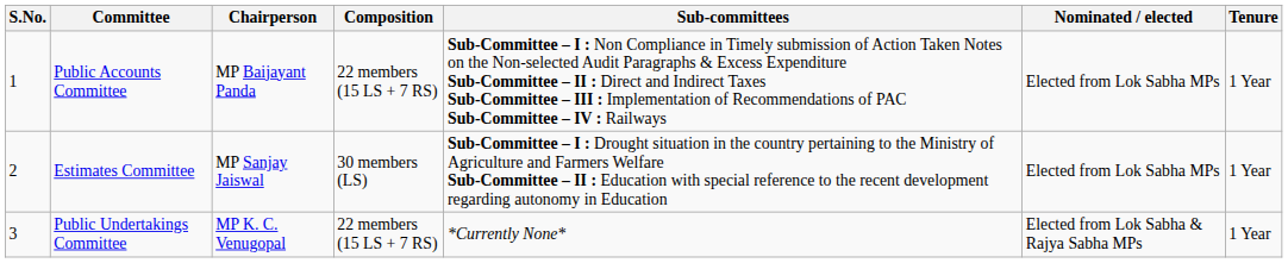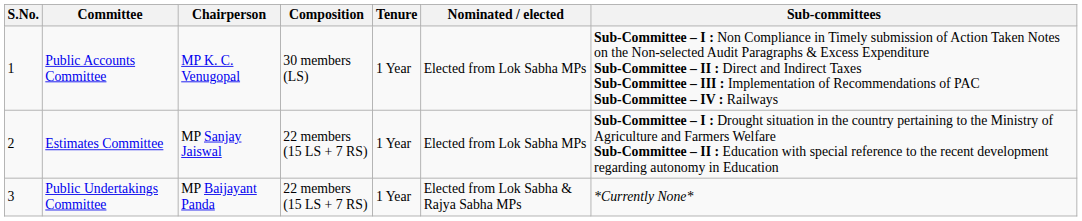columns swapped: Tenure <-> Sub-committees
Public Accounts Committee | Chairperson: MP Baijayant Panda -> MP K. C. Venugopal
Public Accounts Committee | Composition: 22 members (15 LS + 7 RS) -> 30 members (LS)
Estimates Committee | Composition: 30 members (LS) -> 22 members (15 LS + 7 RS)
Public Undertakings Committee | Chairperson: MP K. C. Venugopal -> MP Baijayant Panda
